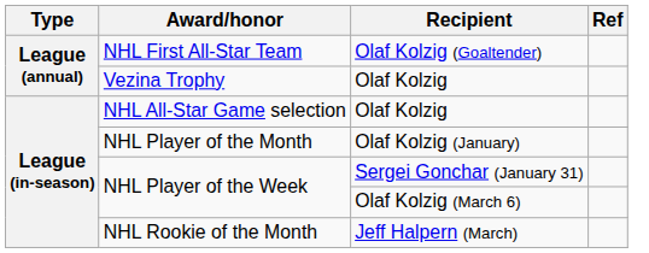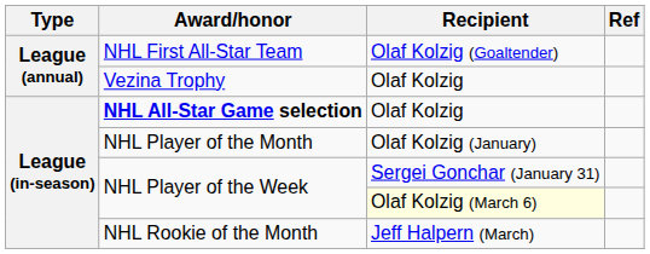NHL All-Star Game selection | Award/honor: normal -> bold
NHL Player of the Week / Olaf Kolzig (March 6) | Recipient: no background -> lightyellow background
